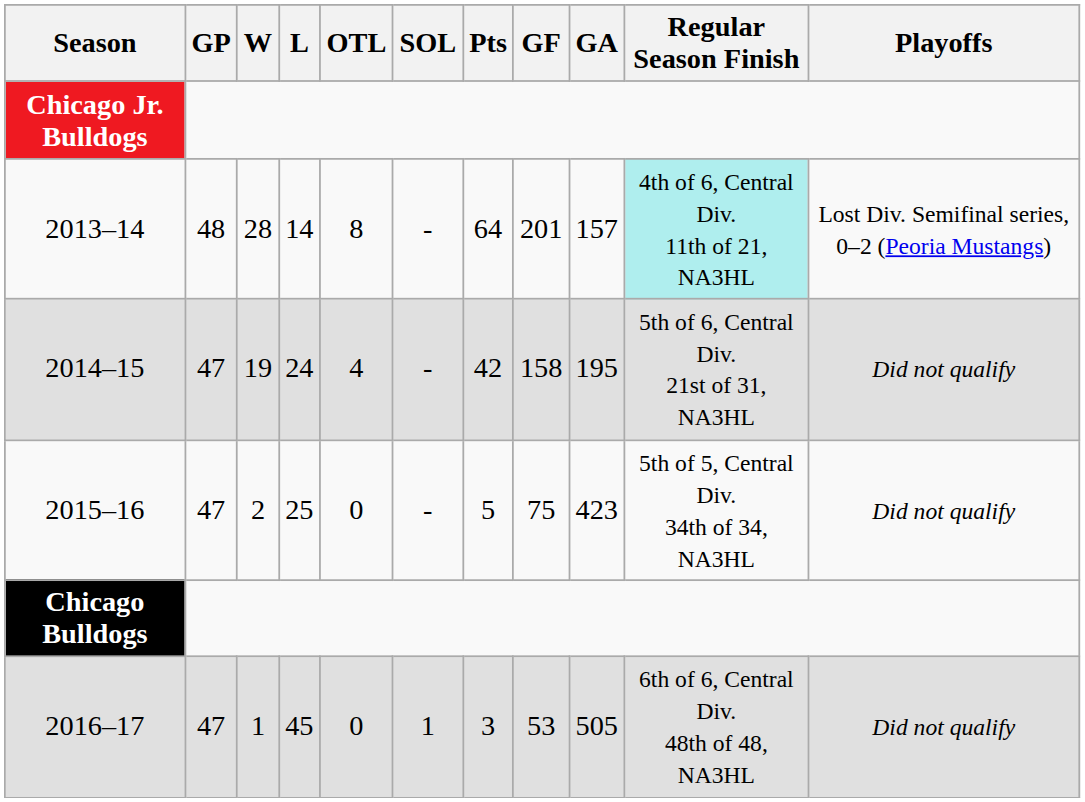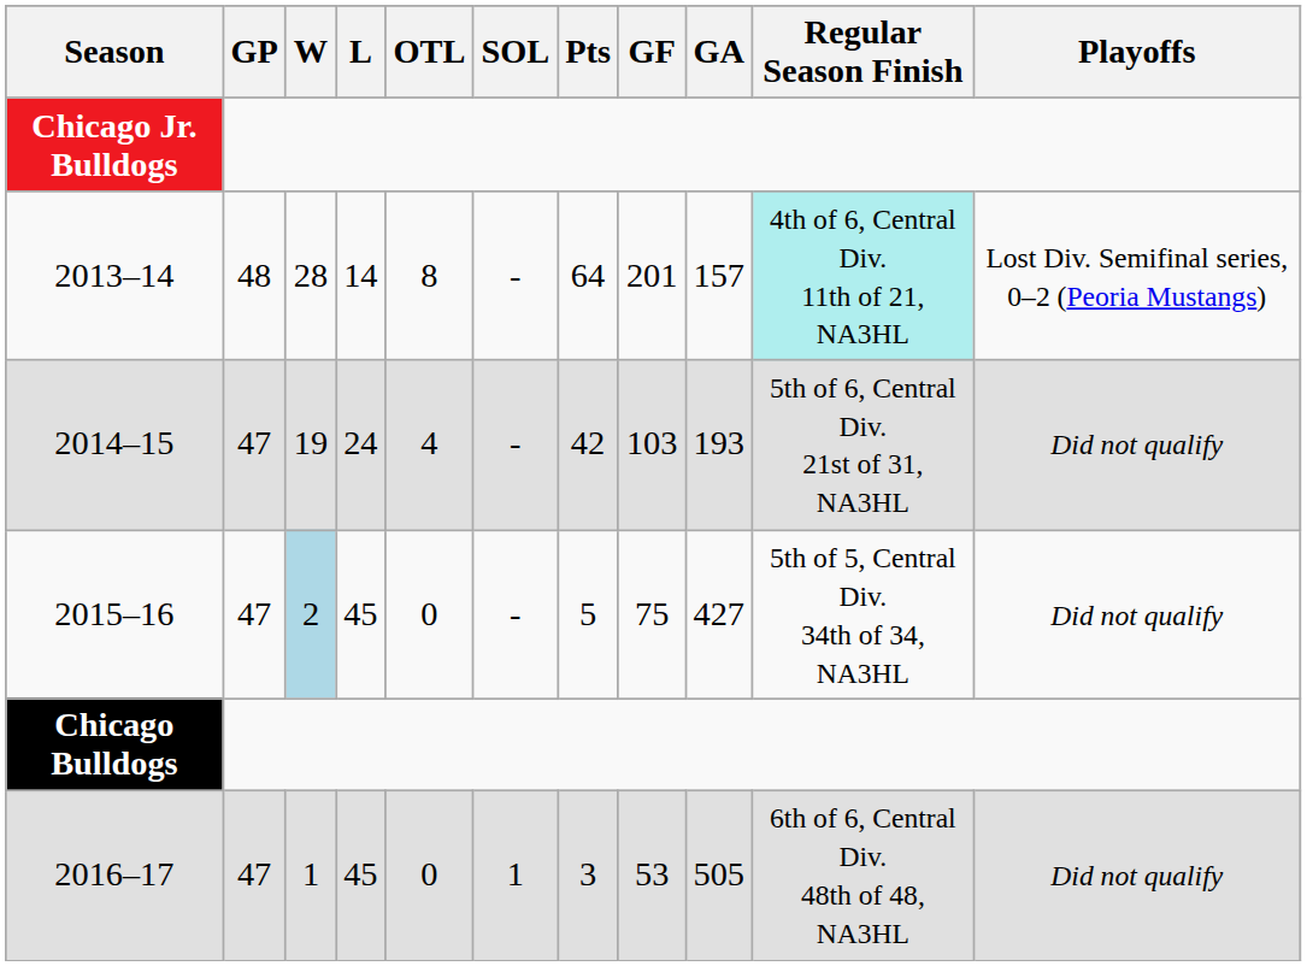2014–15 | GF: 158 -> 103
2014–15 | GA: 195 -> 193
2015–16 | W: no background -> lightblue background
2015–16 | L: 25 -> 45
2015–16 | GA: 423 -> 427
